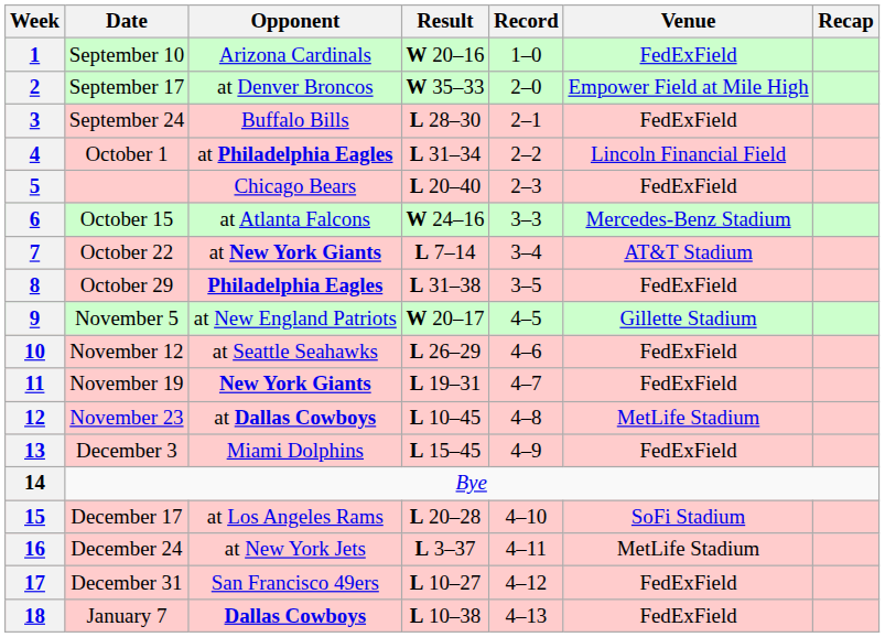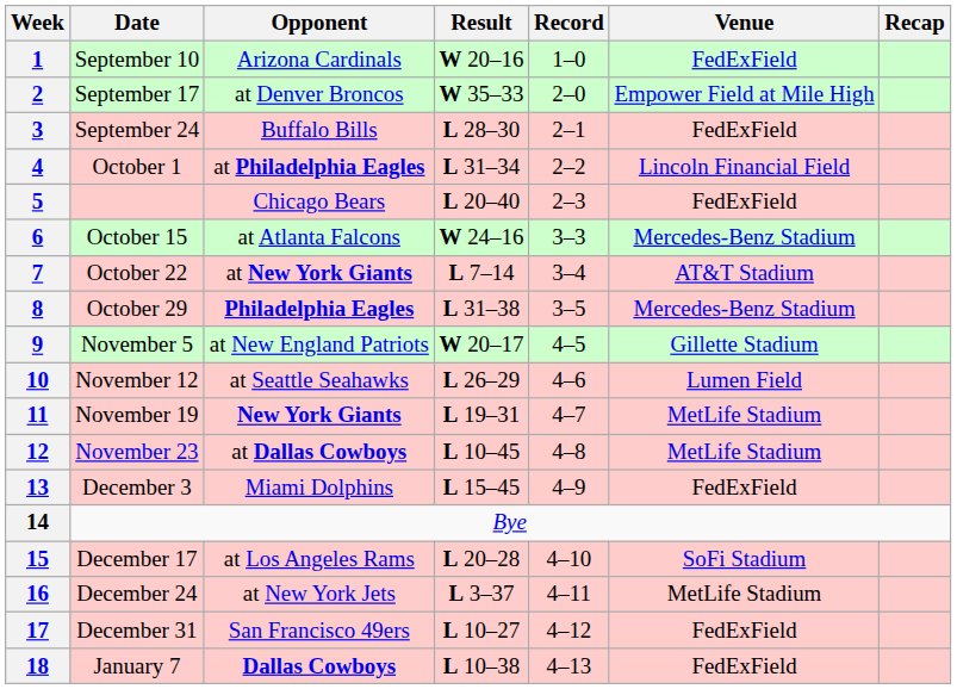8 | Venue: FedExField -> Mercedes-Benz Stadium
10 | Venue: FedExField -> Lumen Field
11 | Venue: FedExField -> MetLife Stadium
